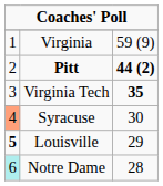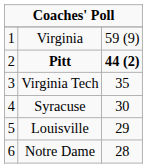Virginia Tech | column 3: bold -> normal
Syracuse | column 1: lightsalmon background -> no background
Louisville | column 1: bold -> normal
Notre Dame | column 1: paleturquoise background -> no background
